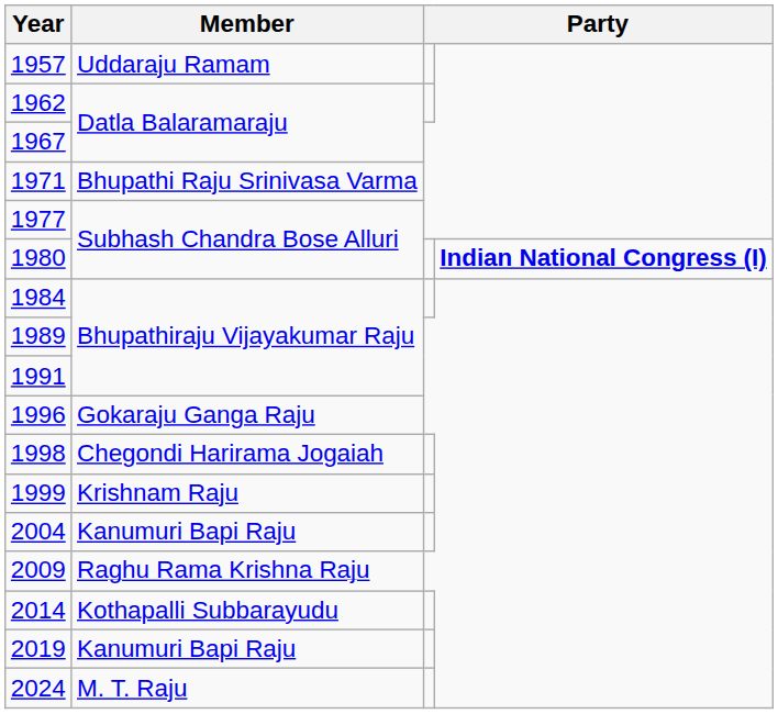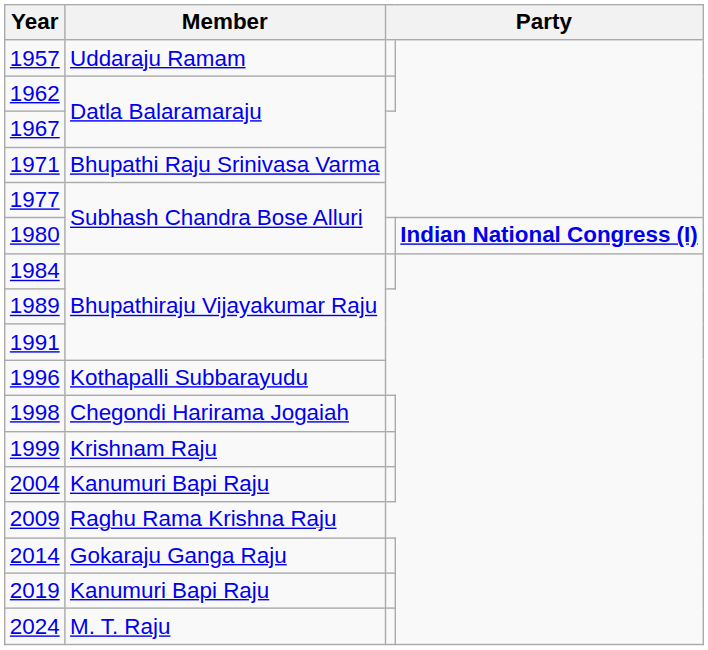1996 | Member: Gokaraju Ganga Raju -> Kothapalli Subbarayudu
2014 | Member: Kothapalli Subbarayudu -> Gokaraju Ganga Raju
